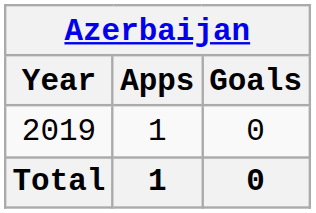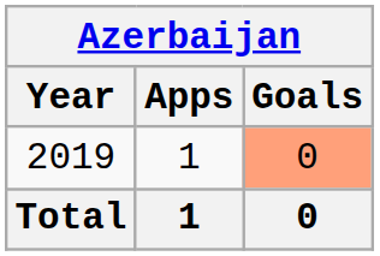2019 | Goals: no background -> lightsalmon background
